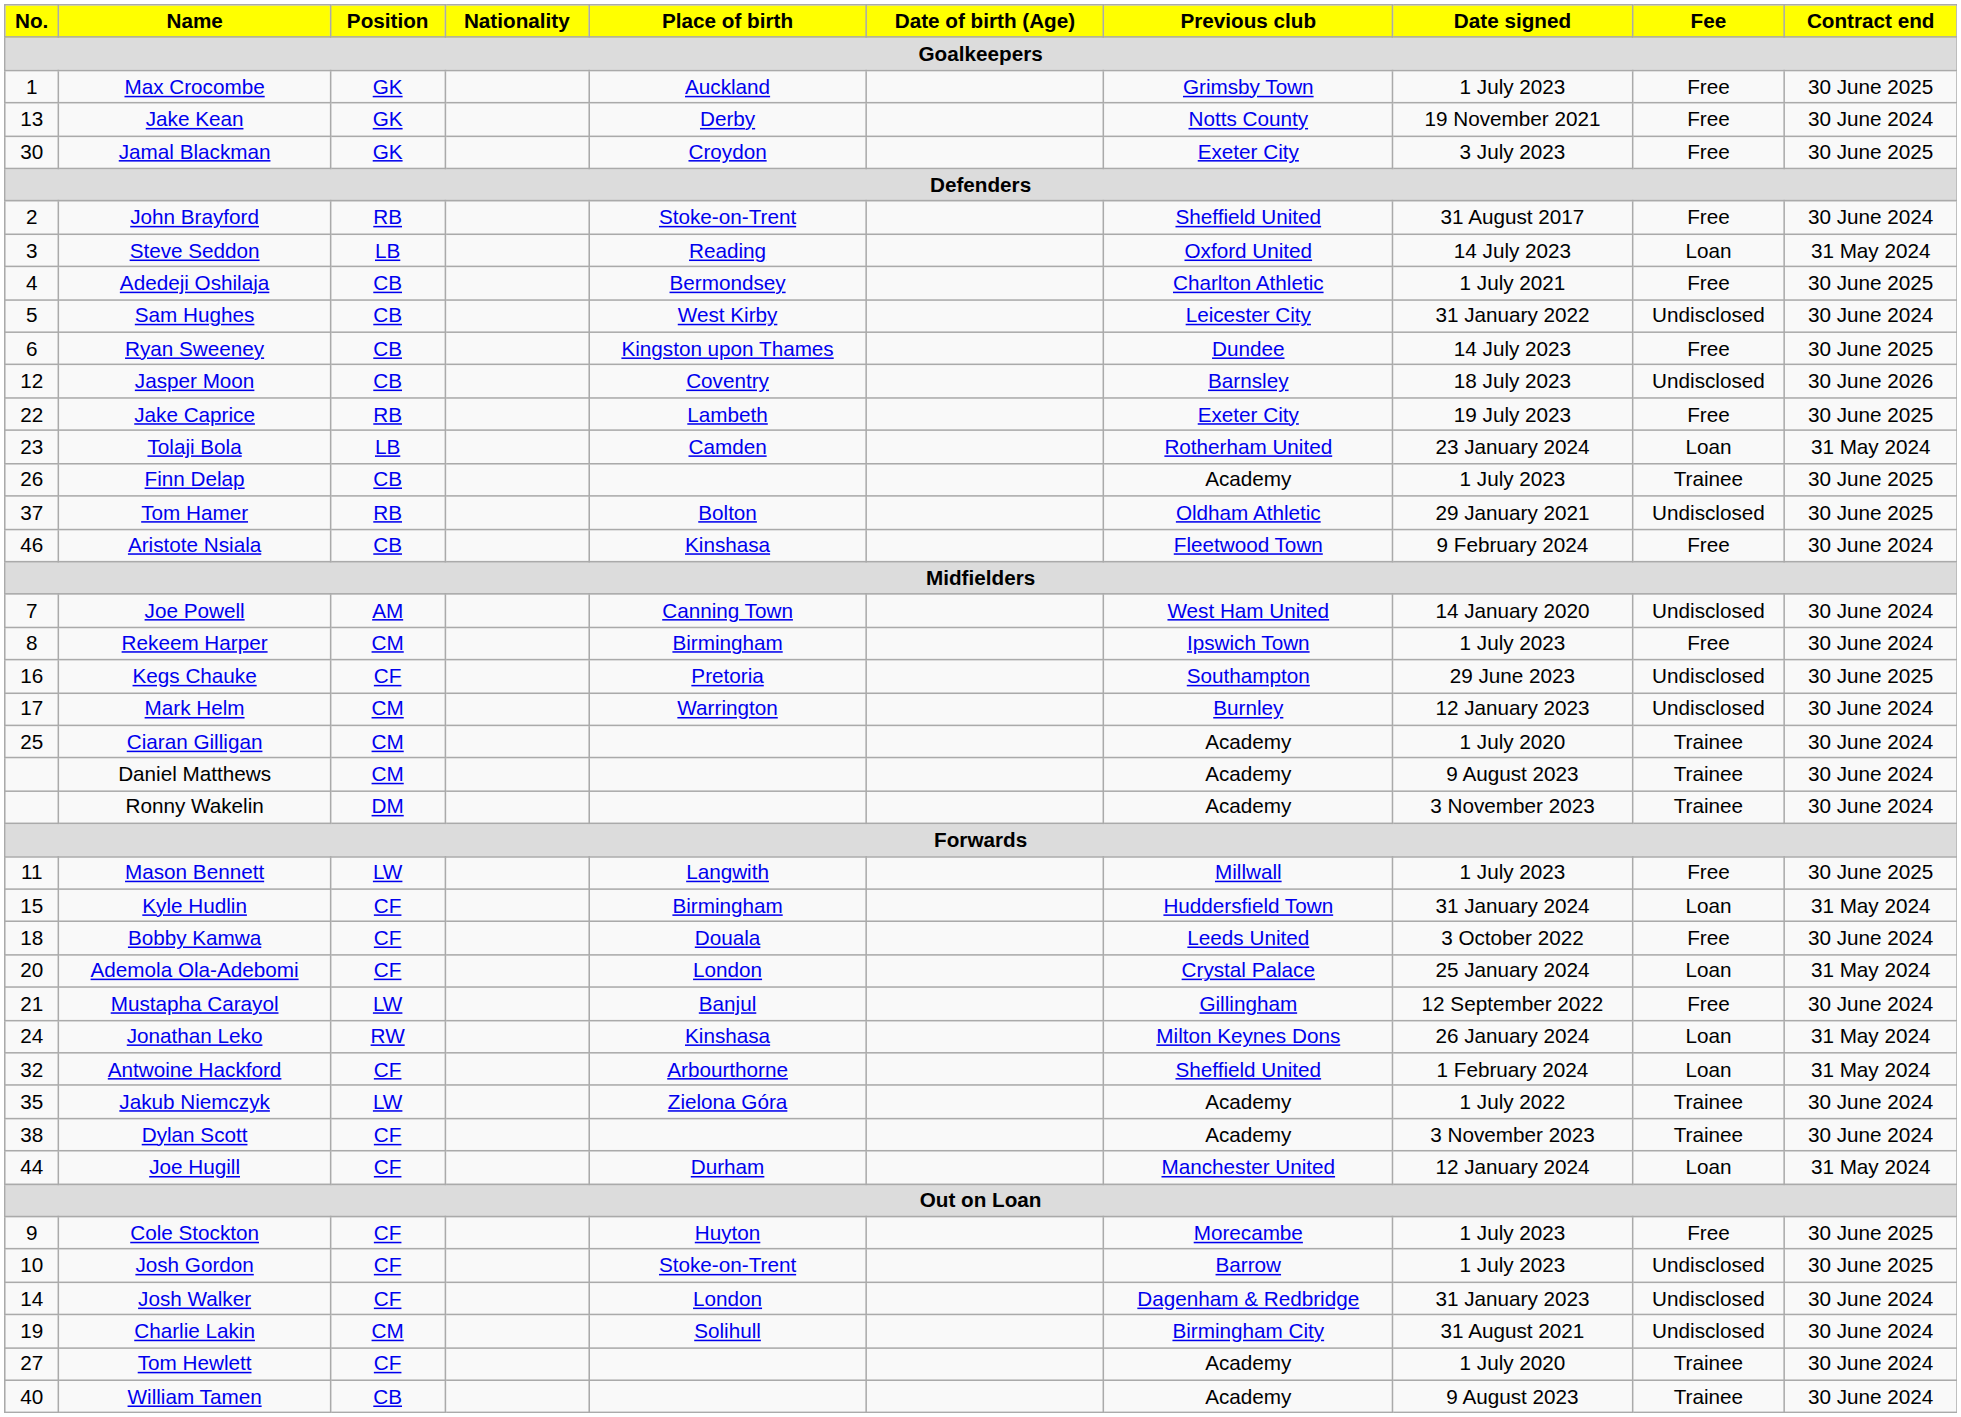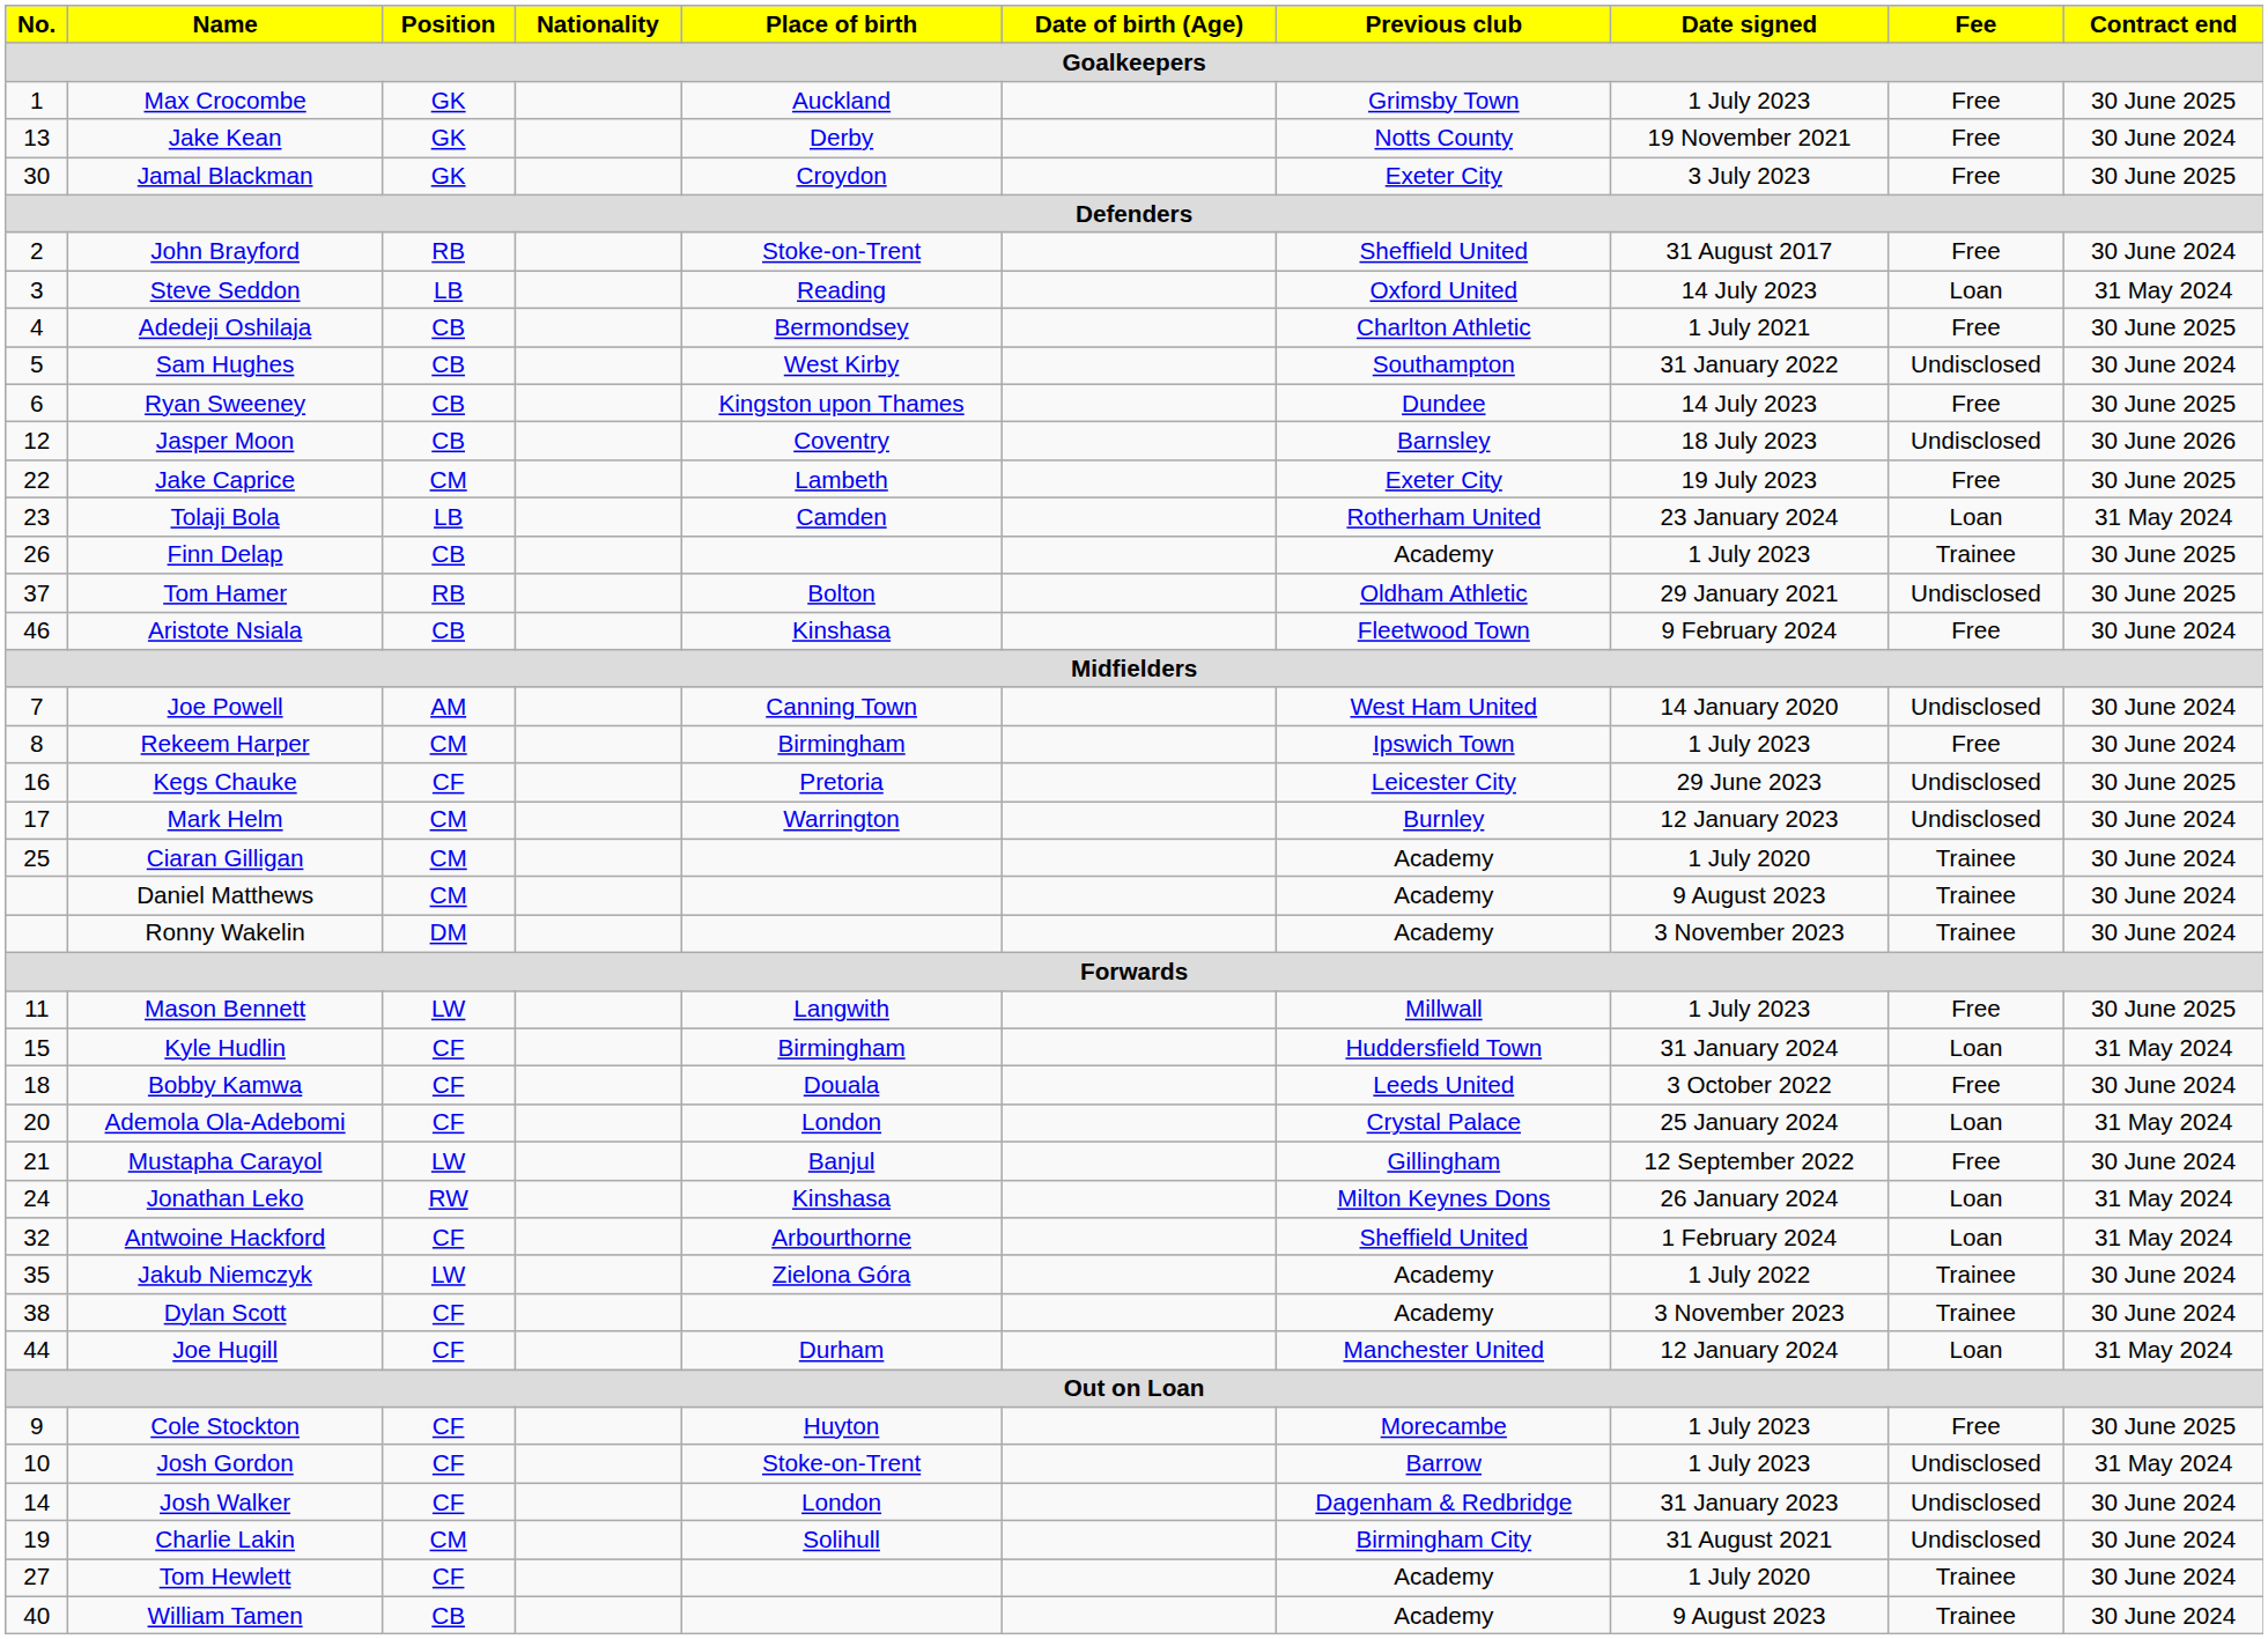Sam Hughes | Previous club: Leicester City -> Southampton
Jake Caprice | Position: RB -> CM
Kegs Chauke | Previous club: Southampton -> Leicester City
Josh Gordon | Contract end: 30 June 2025 -> 31 May 2024
